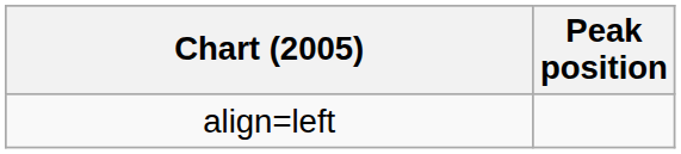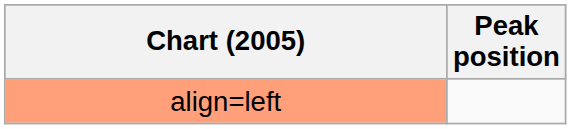align=left | Chart (2005): no background -> lightsalmon background
